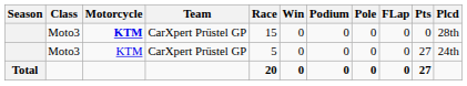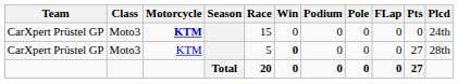columns swapped: Season <-> Team
row 2 | Plcd: 28th -> 24th
row 3 | Win: normal -> bold
row 3 | Plcd: 24th -> 28th
